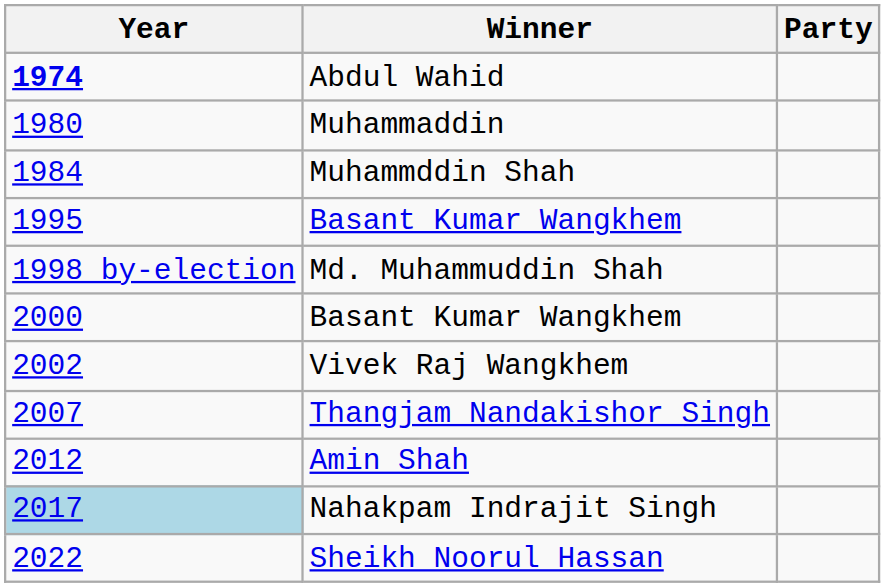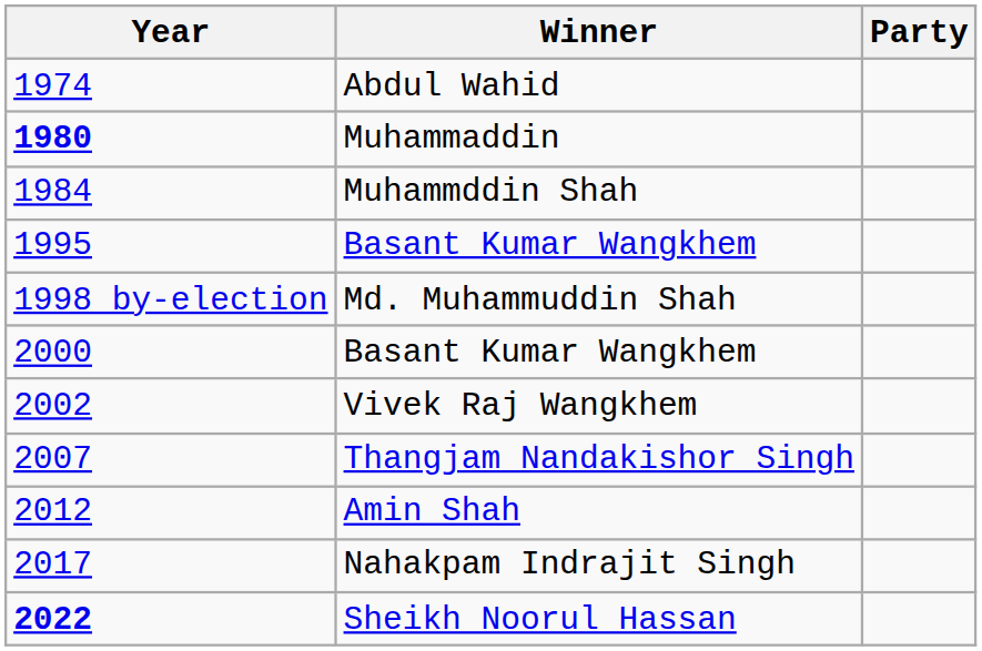Abdul Wahid | Year: bold -> normal
Muhammaddin | Year: normal -> bold
Nahakpam Indrajit Singh | Year: lightblue background -> no background
Sheikh Noorul Hassan | Year: normal -> bold
